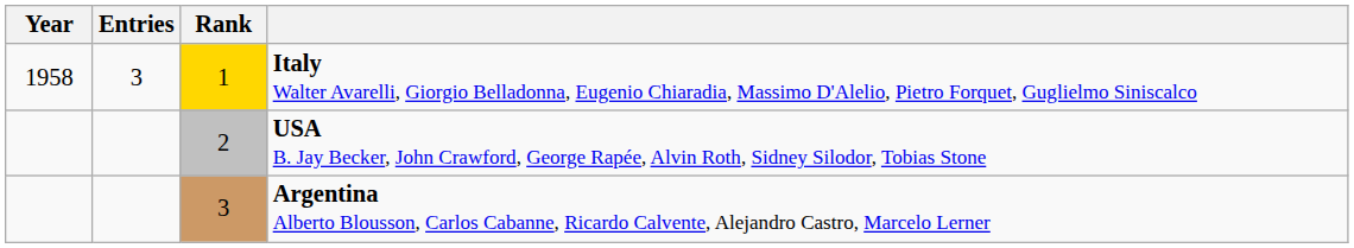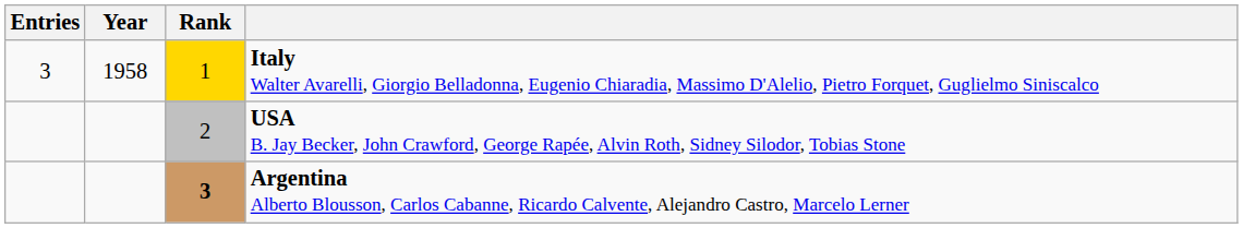columns swapped: Year <-> Entries
row 4 | Rank: normal -> bold
